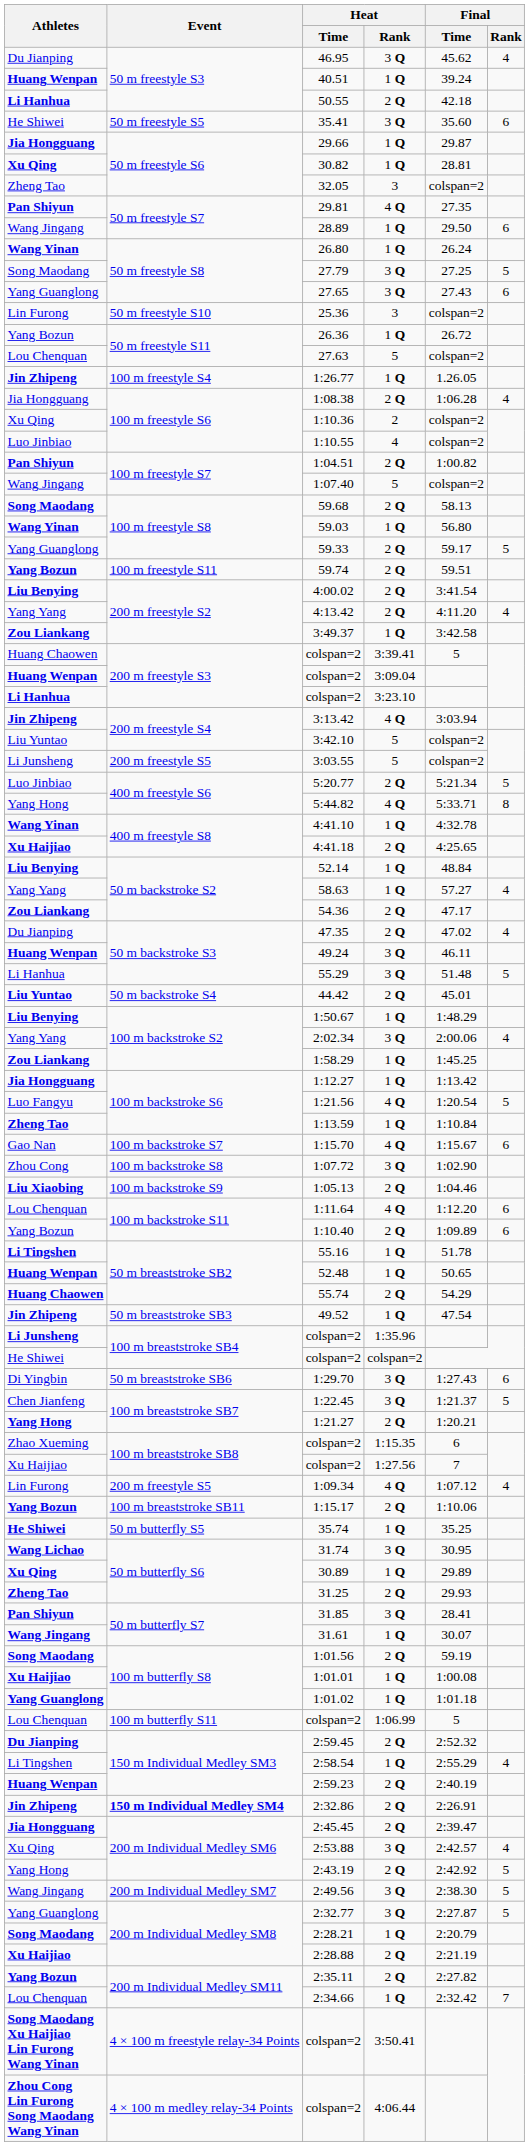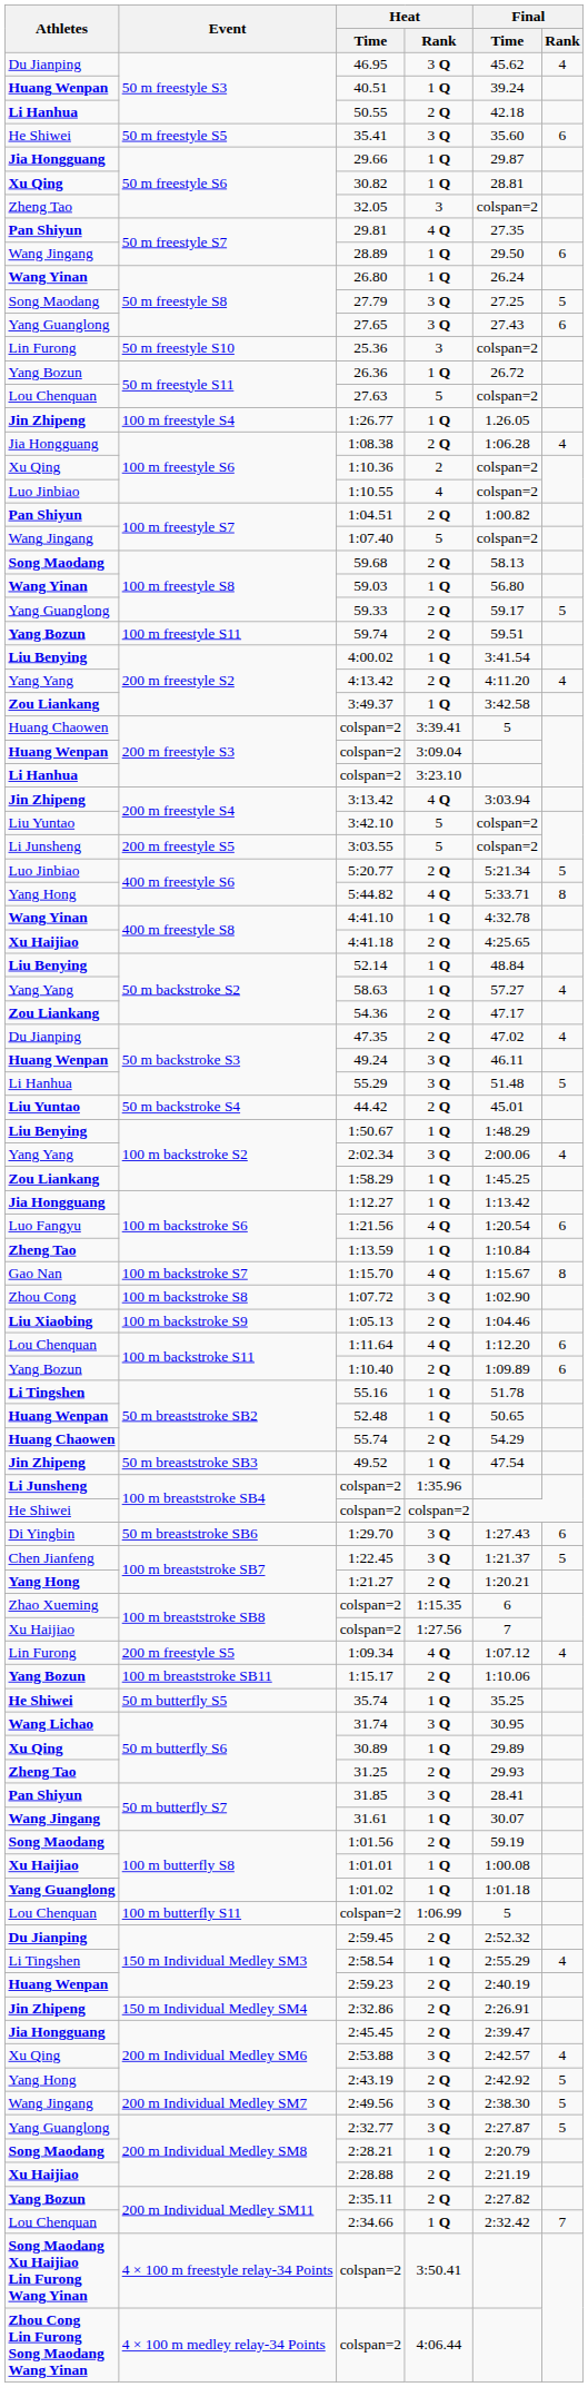4:00.02 | Heat / Rank: 2 Q -> 1 Q
1:21.56 | Final / Rank: 5 -> 6
1:15.70 | Final / Rank: 6 -> 8
2:32.86 | Event: bold -> normal
